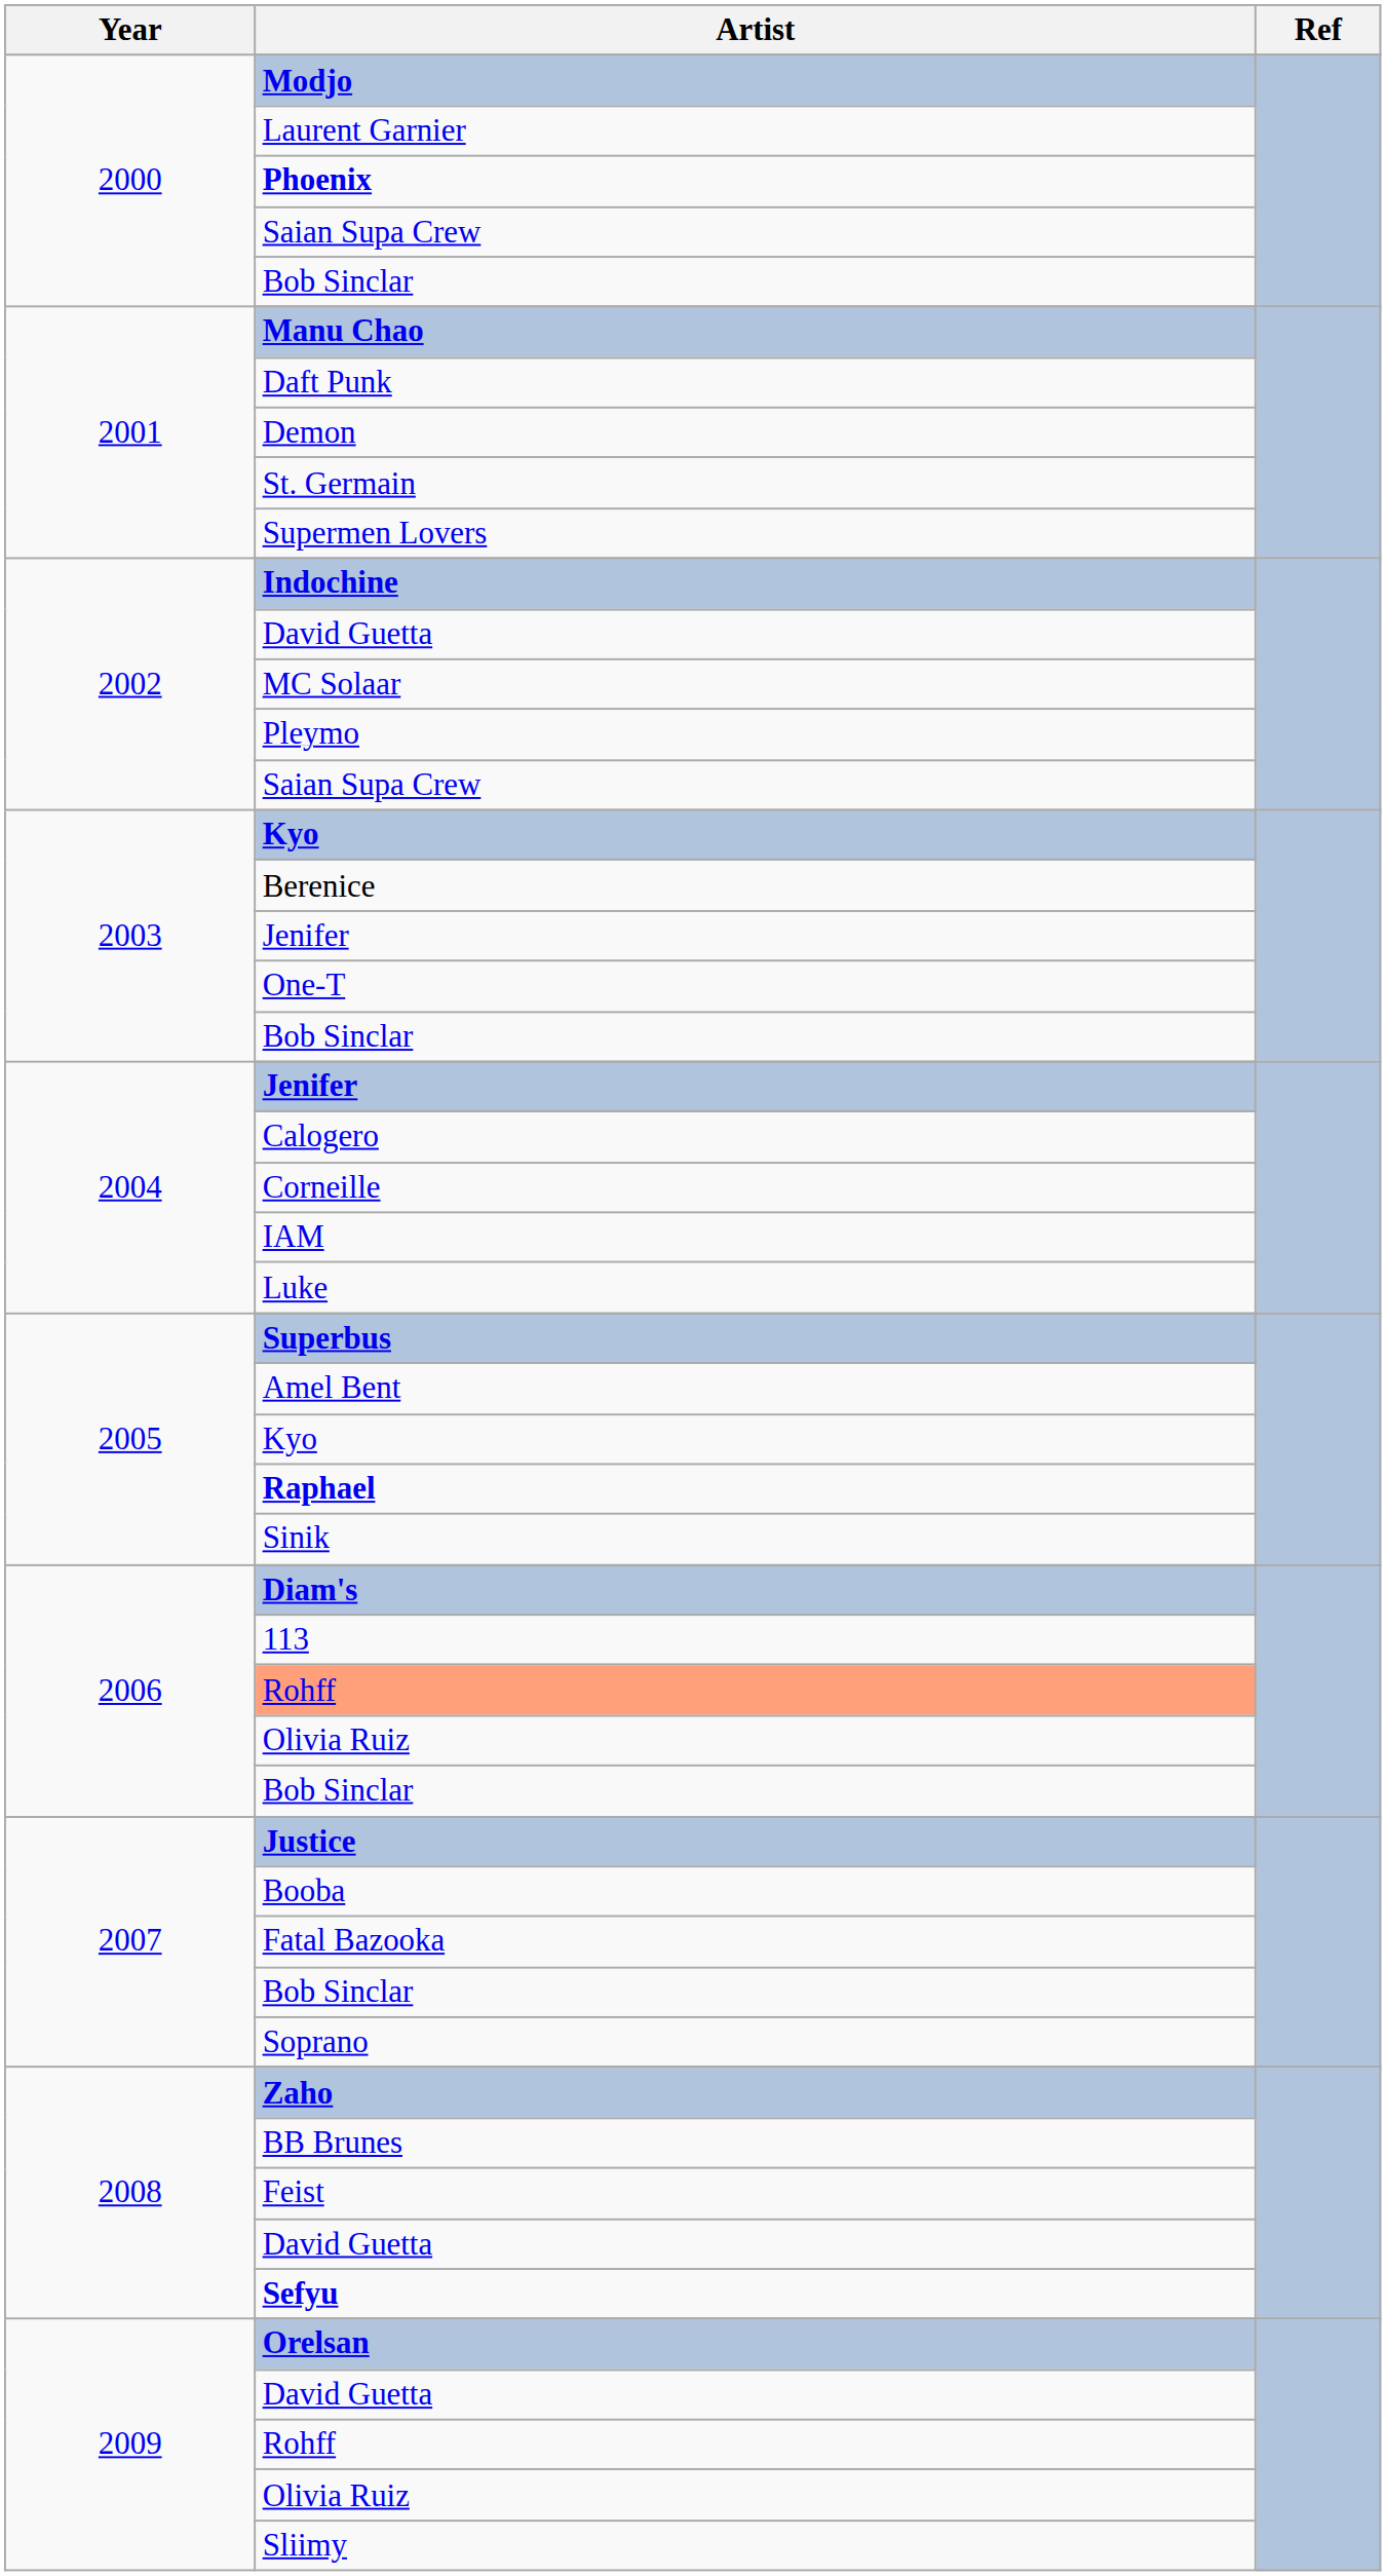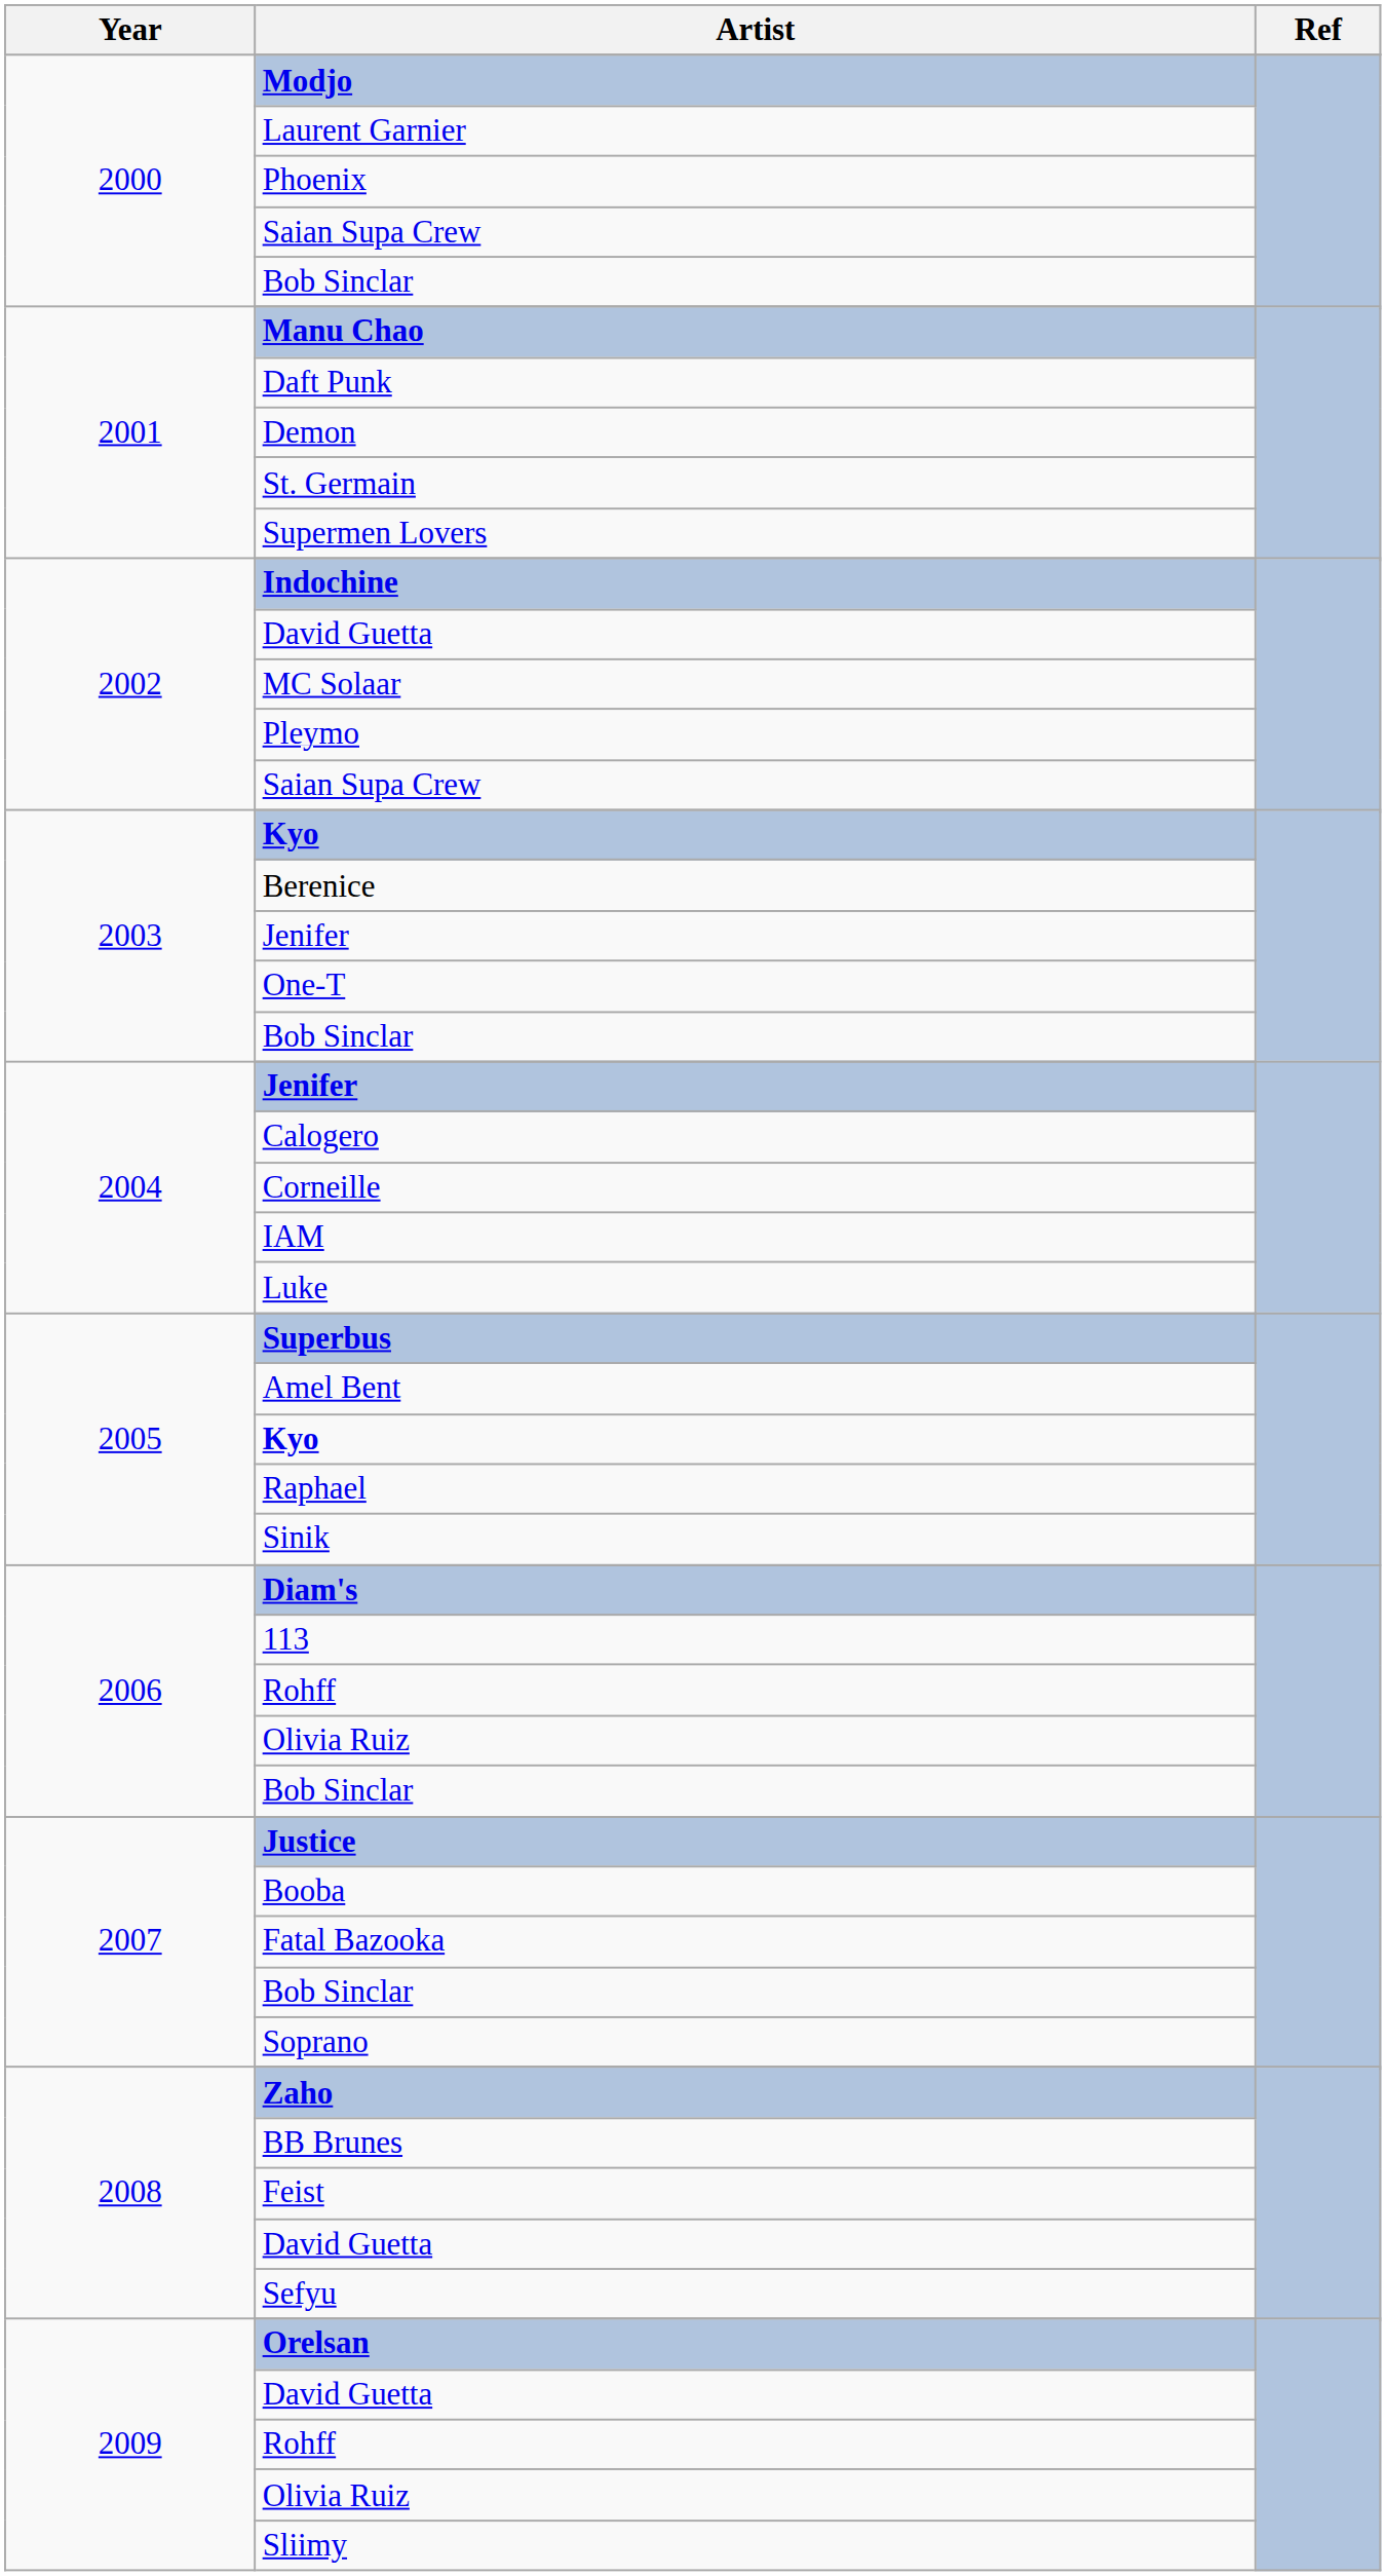Phoenix | Artist: bold -> normal
2005 / Kyo | Artist: normal -> bold
Raphael | Artist: bold -> normal
2006 / Rohff | Artist: lightsalmon background -> no background
Sefyu | Artist: bold -> normal
